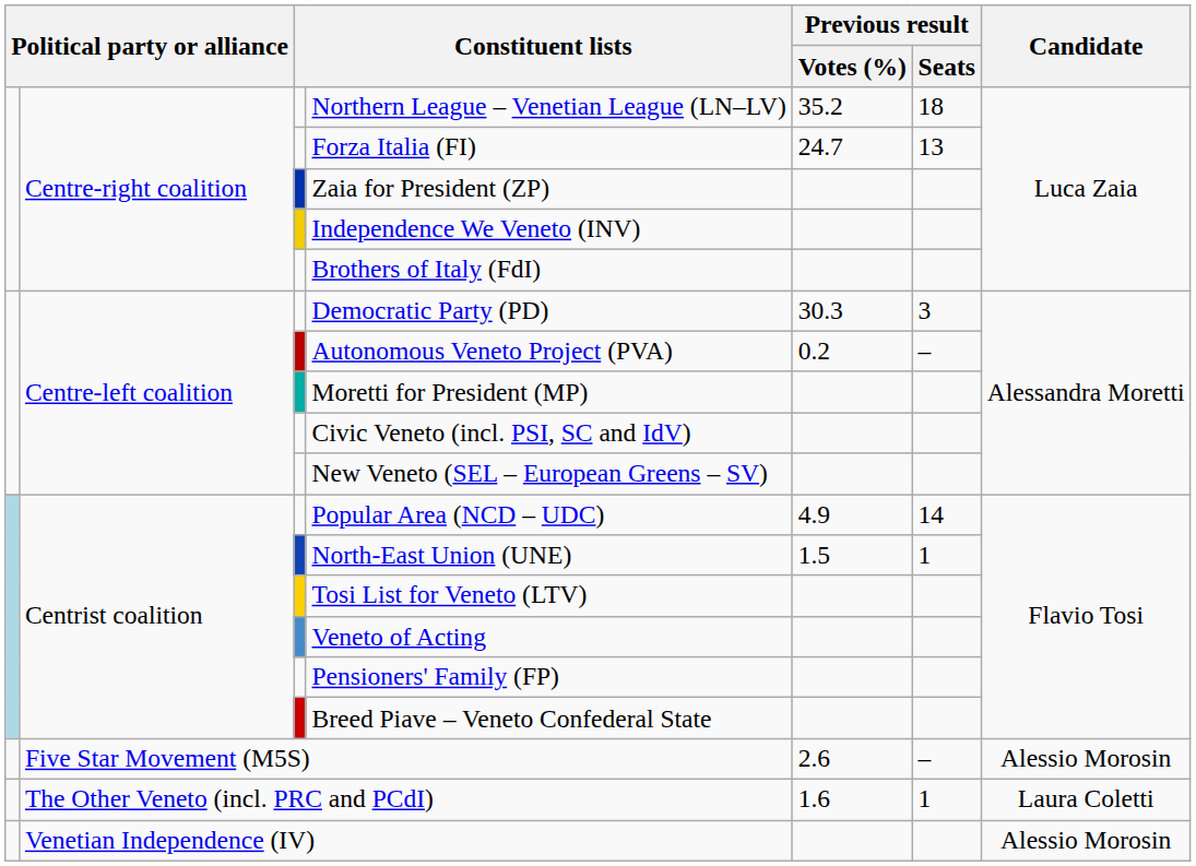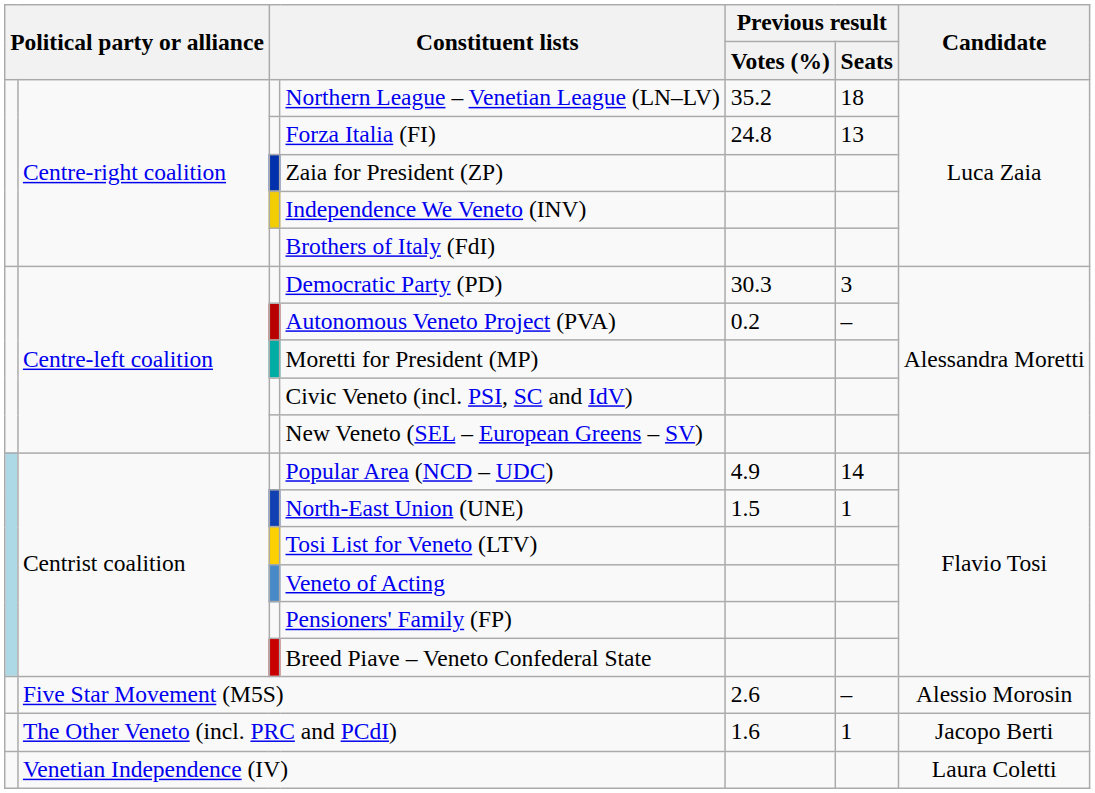Forza Italia (FI) | Previous result / Votes (%): 24.7 -> 24.8
The Other Veneto (incl. PRC and PCdI) | Candidate: Laura Coletti -> Jacopo Berti
Venetian Independence (IV) | Candidate: Alessio Morosin -> Laura Coletti
